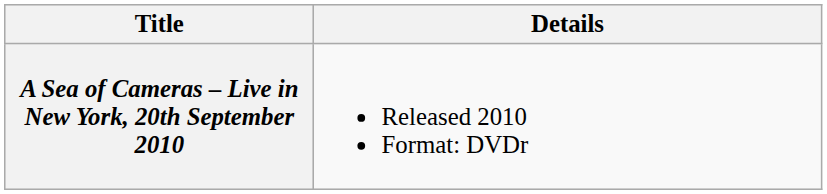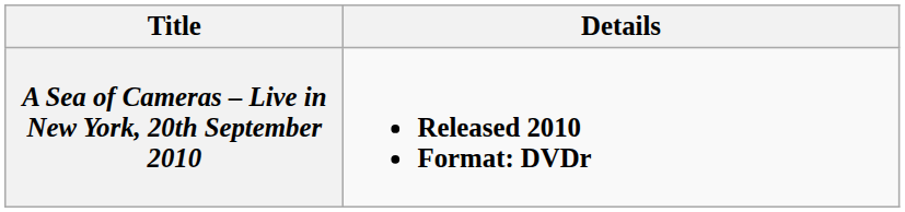A Sea of Cameras – Live in New York, 20th September 2010 | Details: normal -> bold
